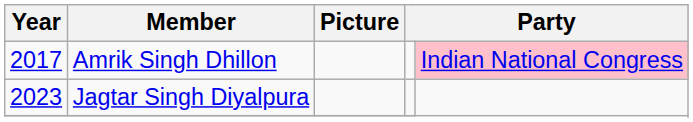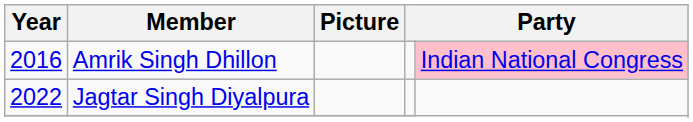Amrik Singh Dhillon | Year: 2017 -> 2016
Jagtar Singh Diyalpura | Year: 2023 -> 2022
